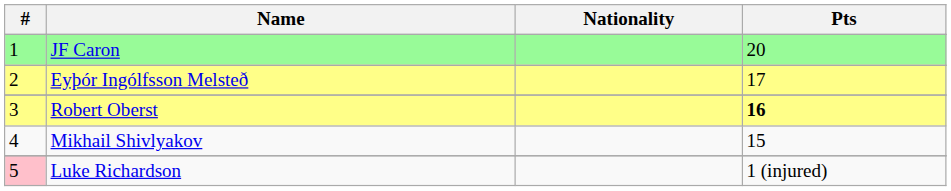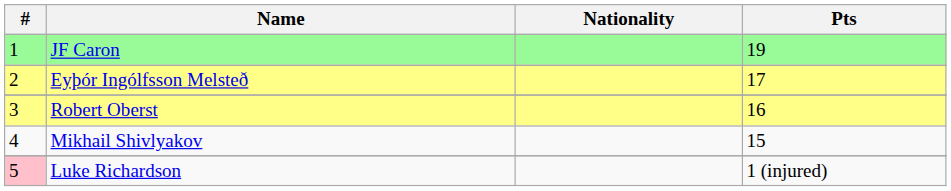JF Caron | Pts: 20 -> 19
Robert Oberst | Pts: bold -> normal
